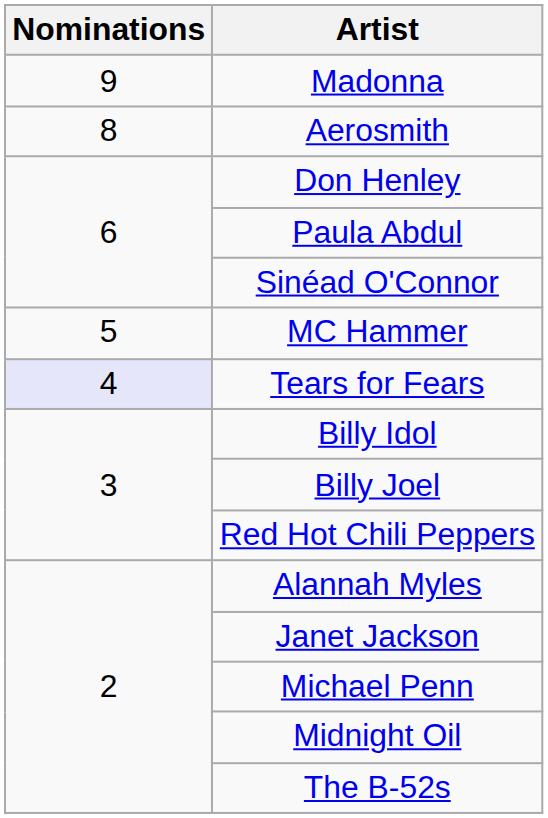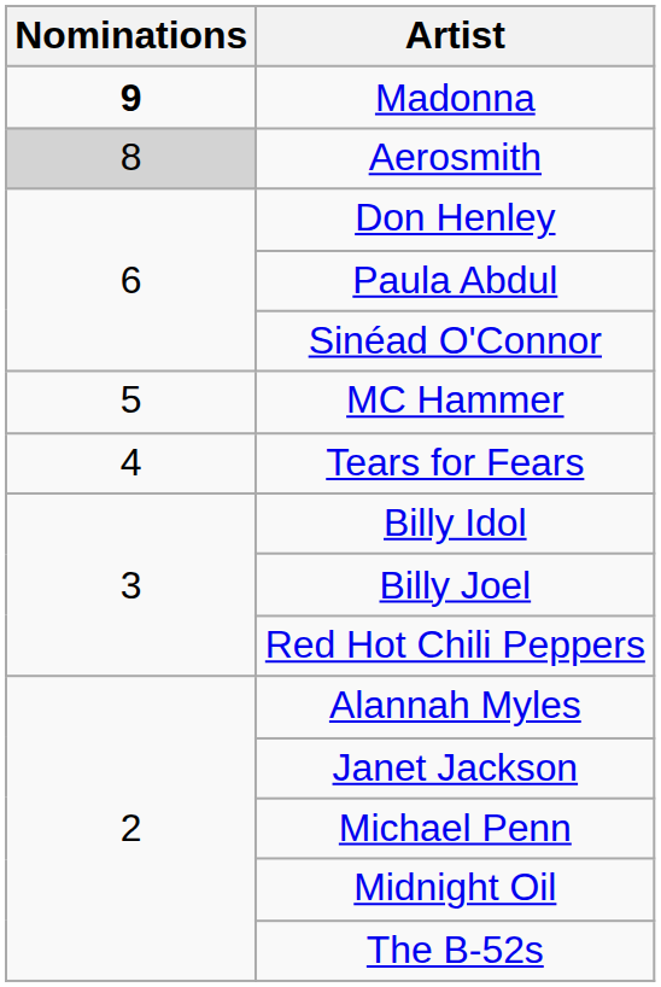Madonna | Nominations: normal -> bold
Aerosmith | Nominations: no background -> lightgrey background
Tears for Fears | Nominations: lavender background -> no background
